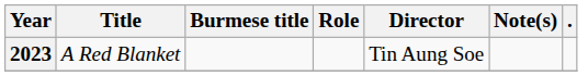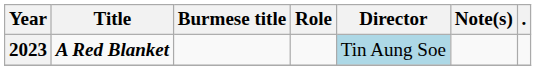2023 | Title: normal -> bold
2023 | Director: no background -> lightblue background
